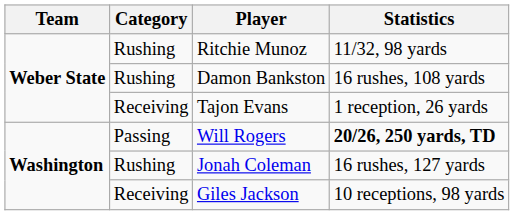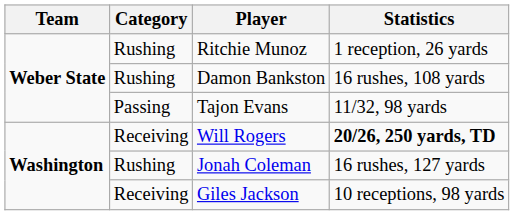Ritchie Munoz | Statistics: 11/32, 98 yards -> 1 reception, 26 yards
Tajon Evans | Category: Receiving -> Passing
Tajon Evans | Statistics: 1 reception, 26 yards -> 11/32, 98 yards
Will Rogers | Category: Passing -> Receiving
